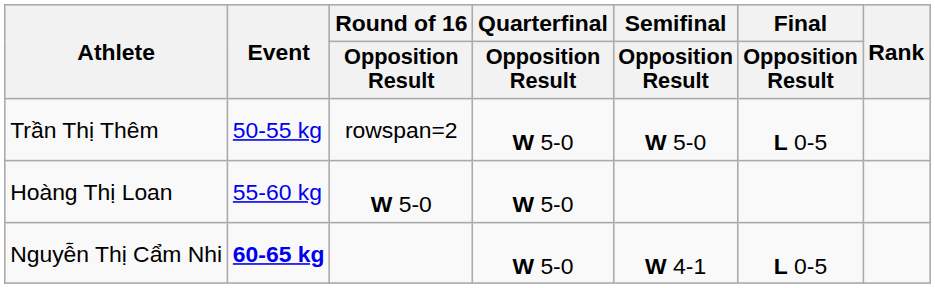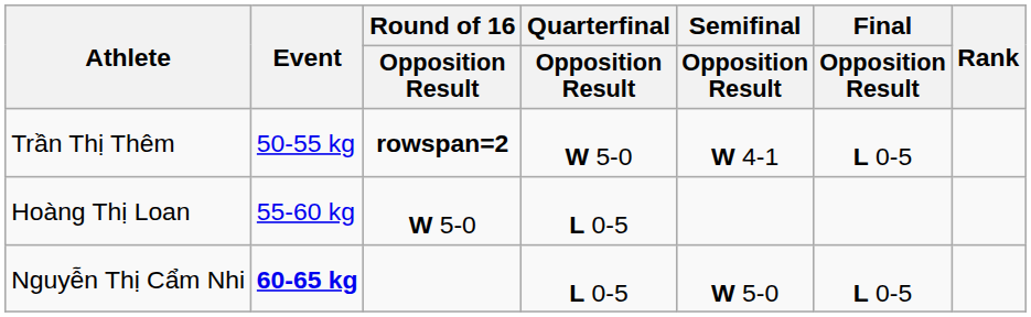Trần Thị Thêm | Round of 16 / Opposition Result: normal -> bold
Trần Thị Thêm | Semifinal / Opposition Result: W 5-0 -> W 4-1
Hoàng Thị Loan | Quarterfinal / Opposition Result: W 5-0 -> L 0-5
Nguyễn Thị Cẩm Nhi | Quarterfinal / Opposition Result: W 5-0 -> L 0-5
Nguyễn Thị Cẩm Nhi | Semifinal / Opposition Result: W 4-1 -> W 5-0
